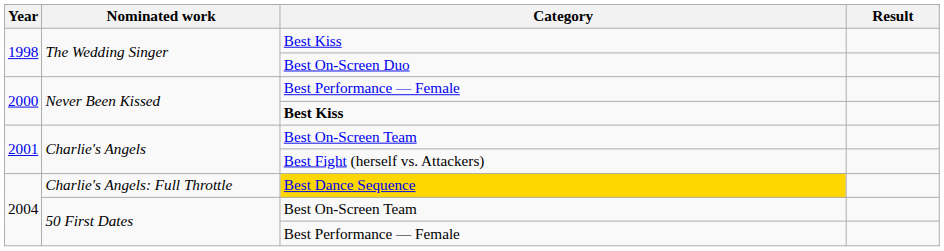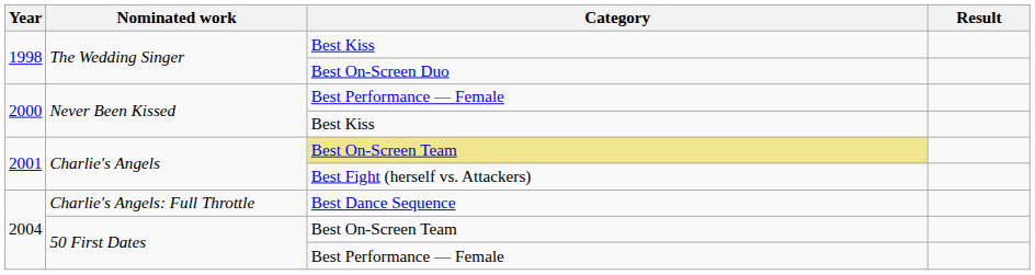Never Been Kissed / Best Kiss | Category: bold -> normal
Charlie's Angels / Best On-Screen Team | Category: no background -> khaki background
Best Dance Sequence | Category: gold background -> no background
